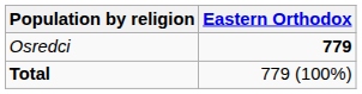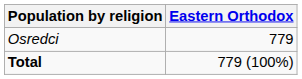Osredci | Eastern Orthodox: bold -> normal
